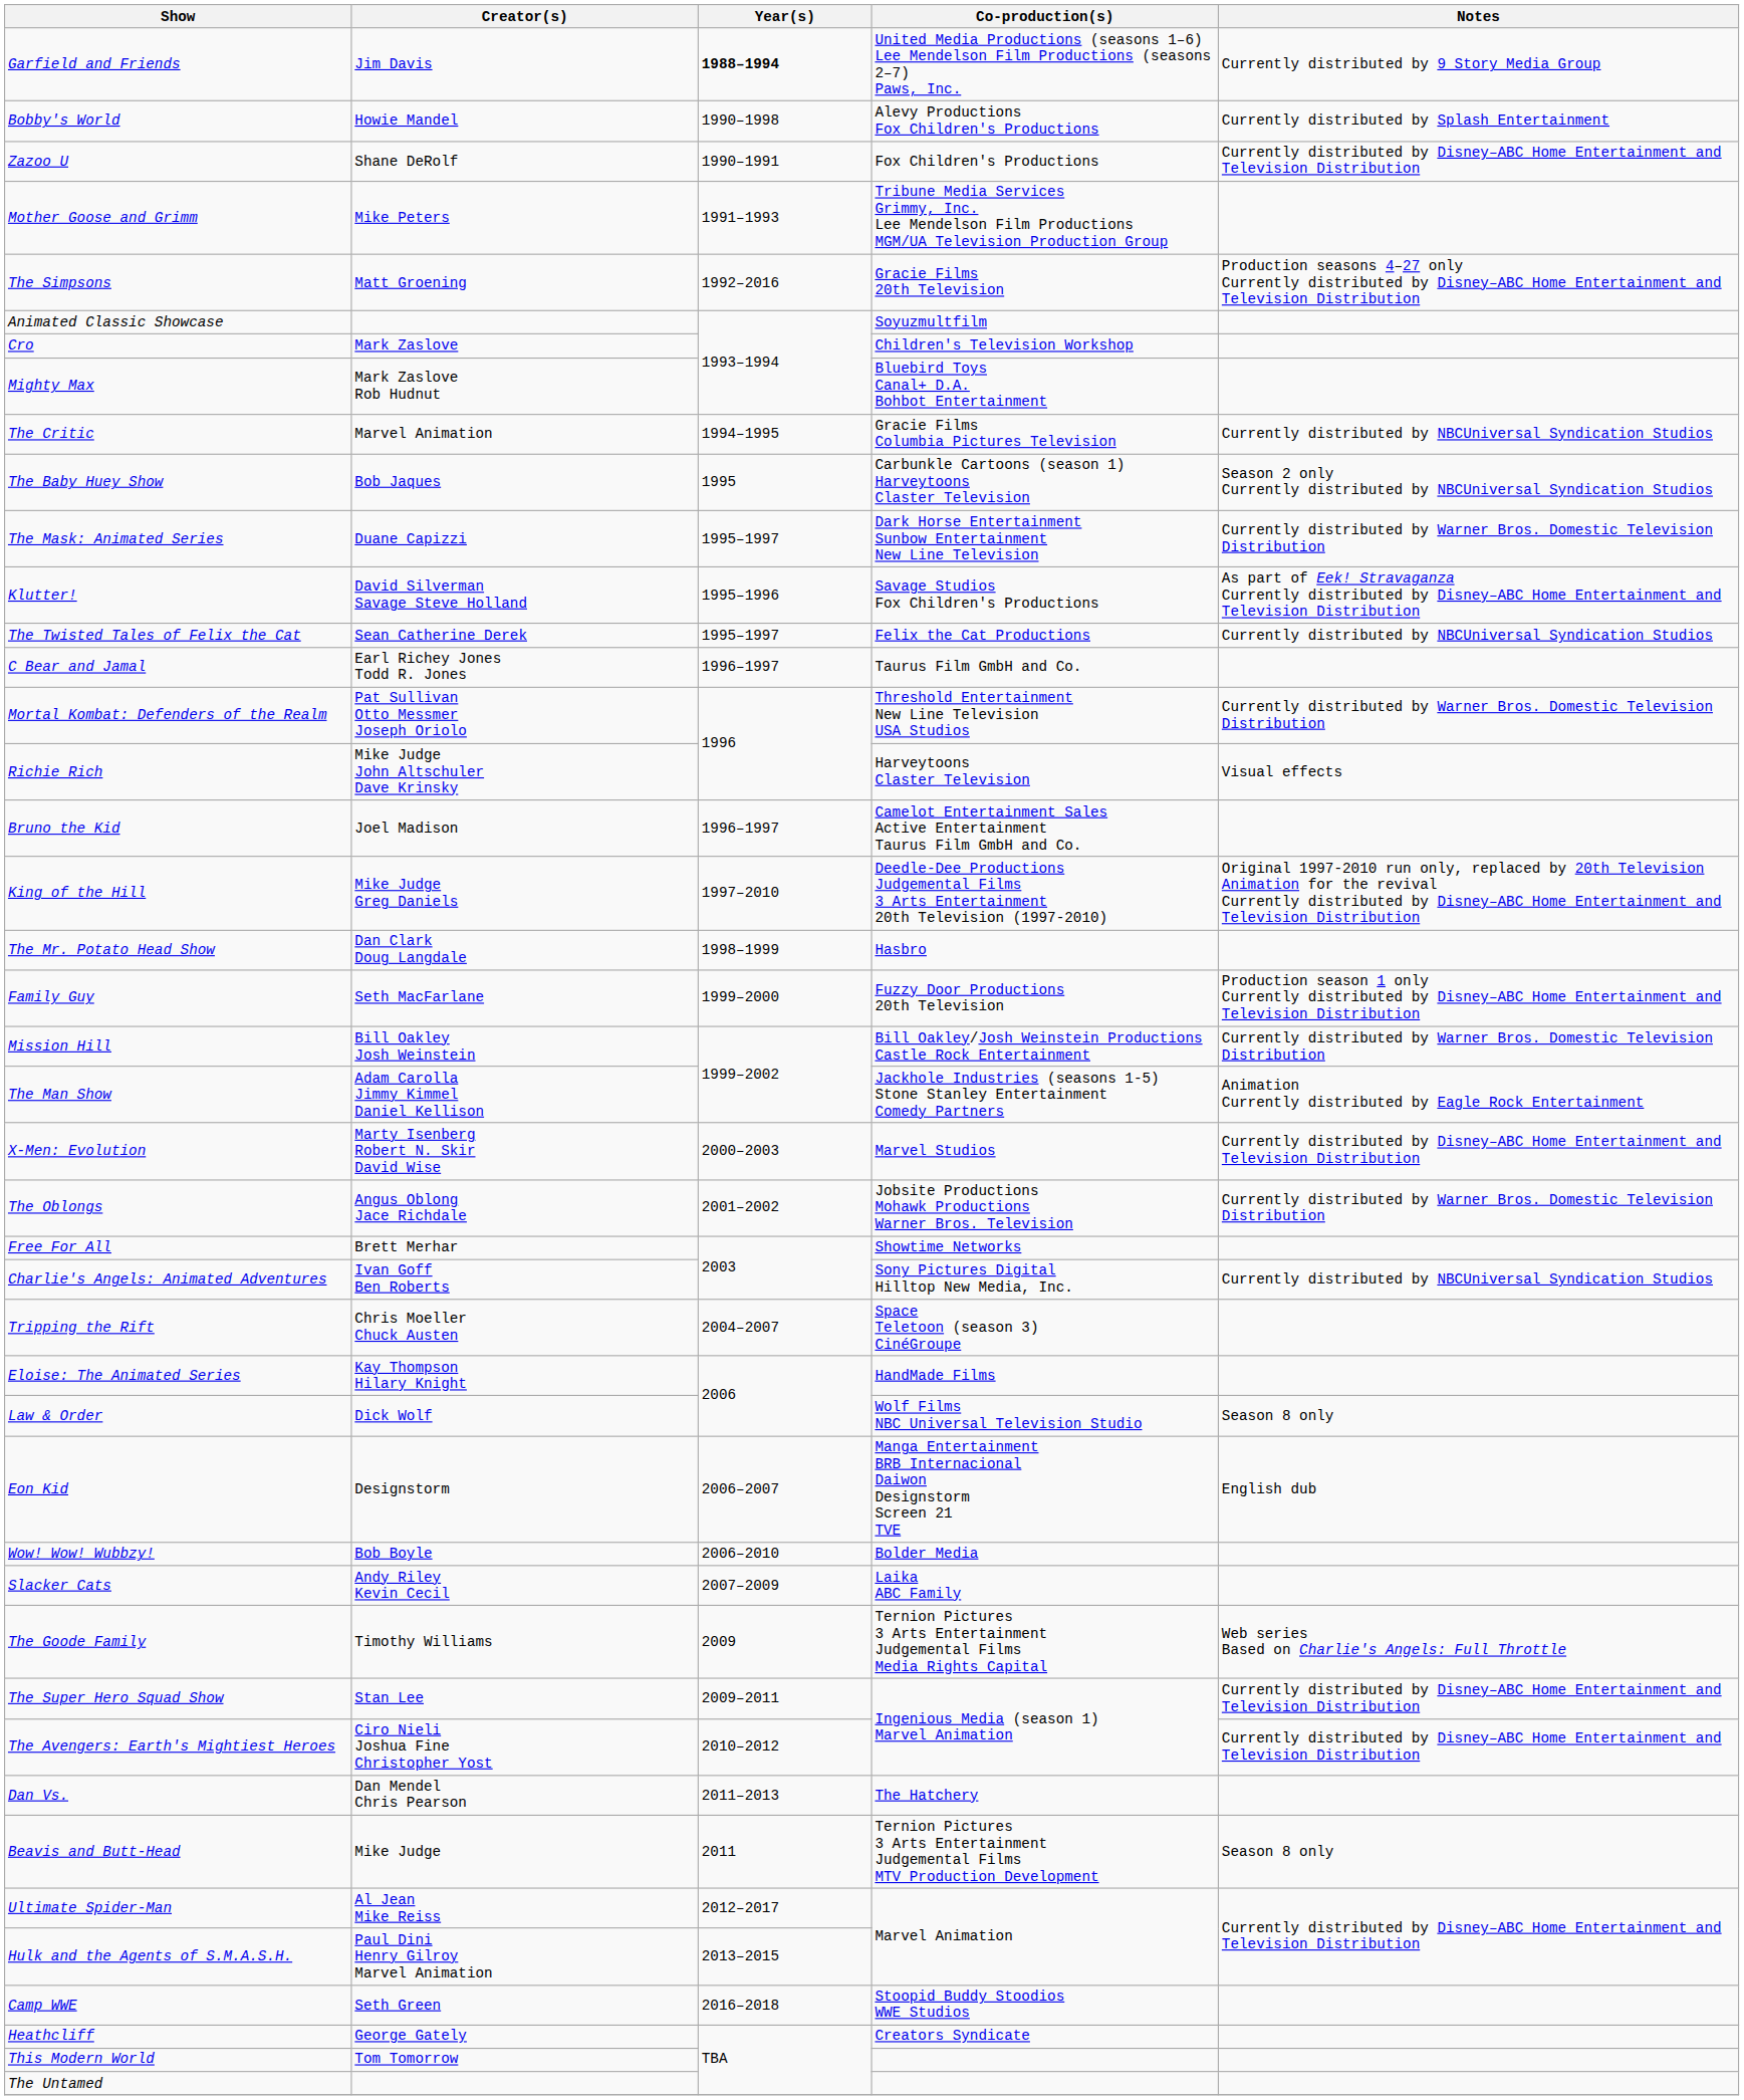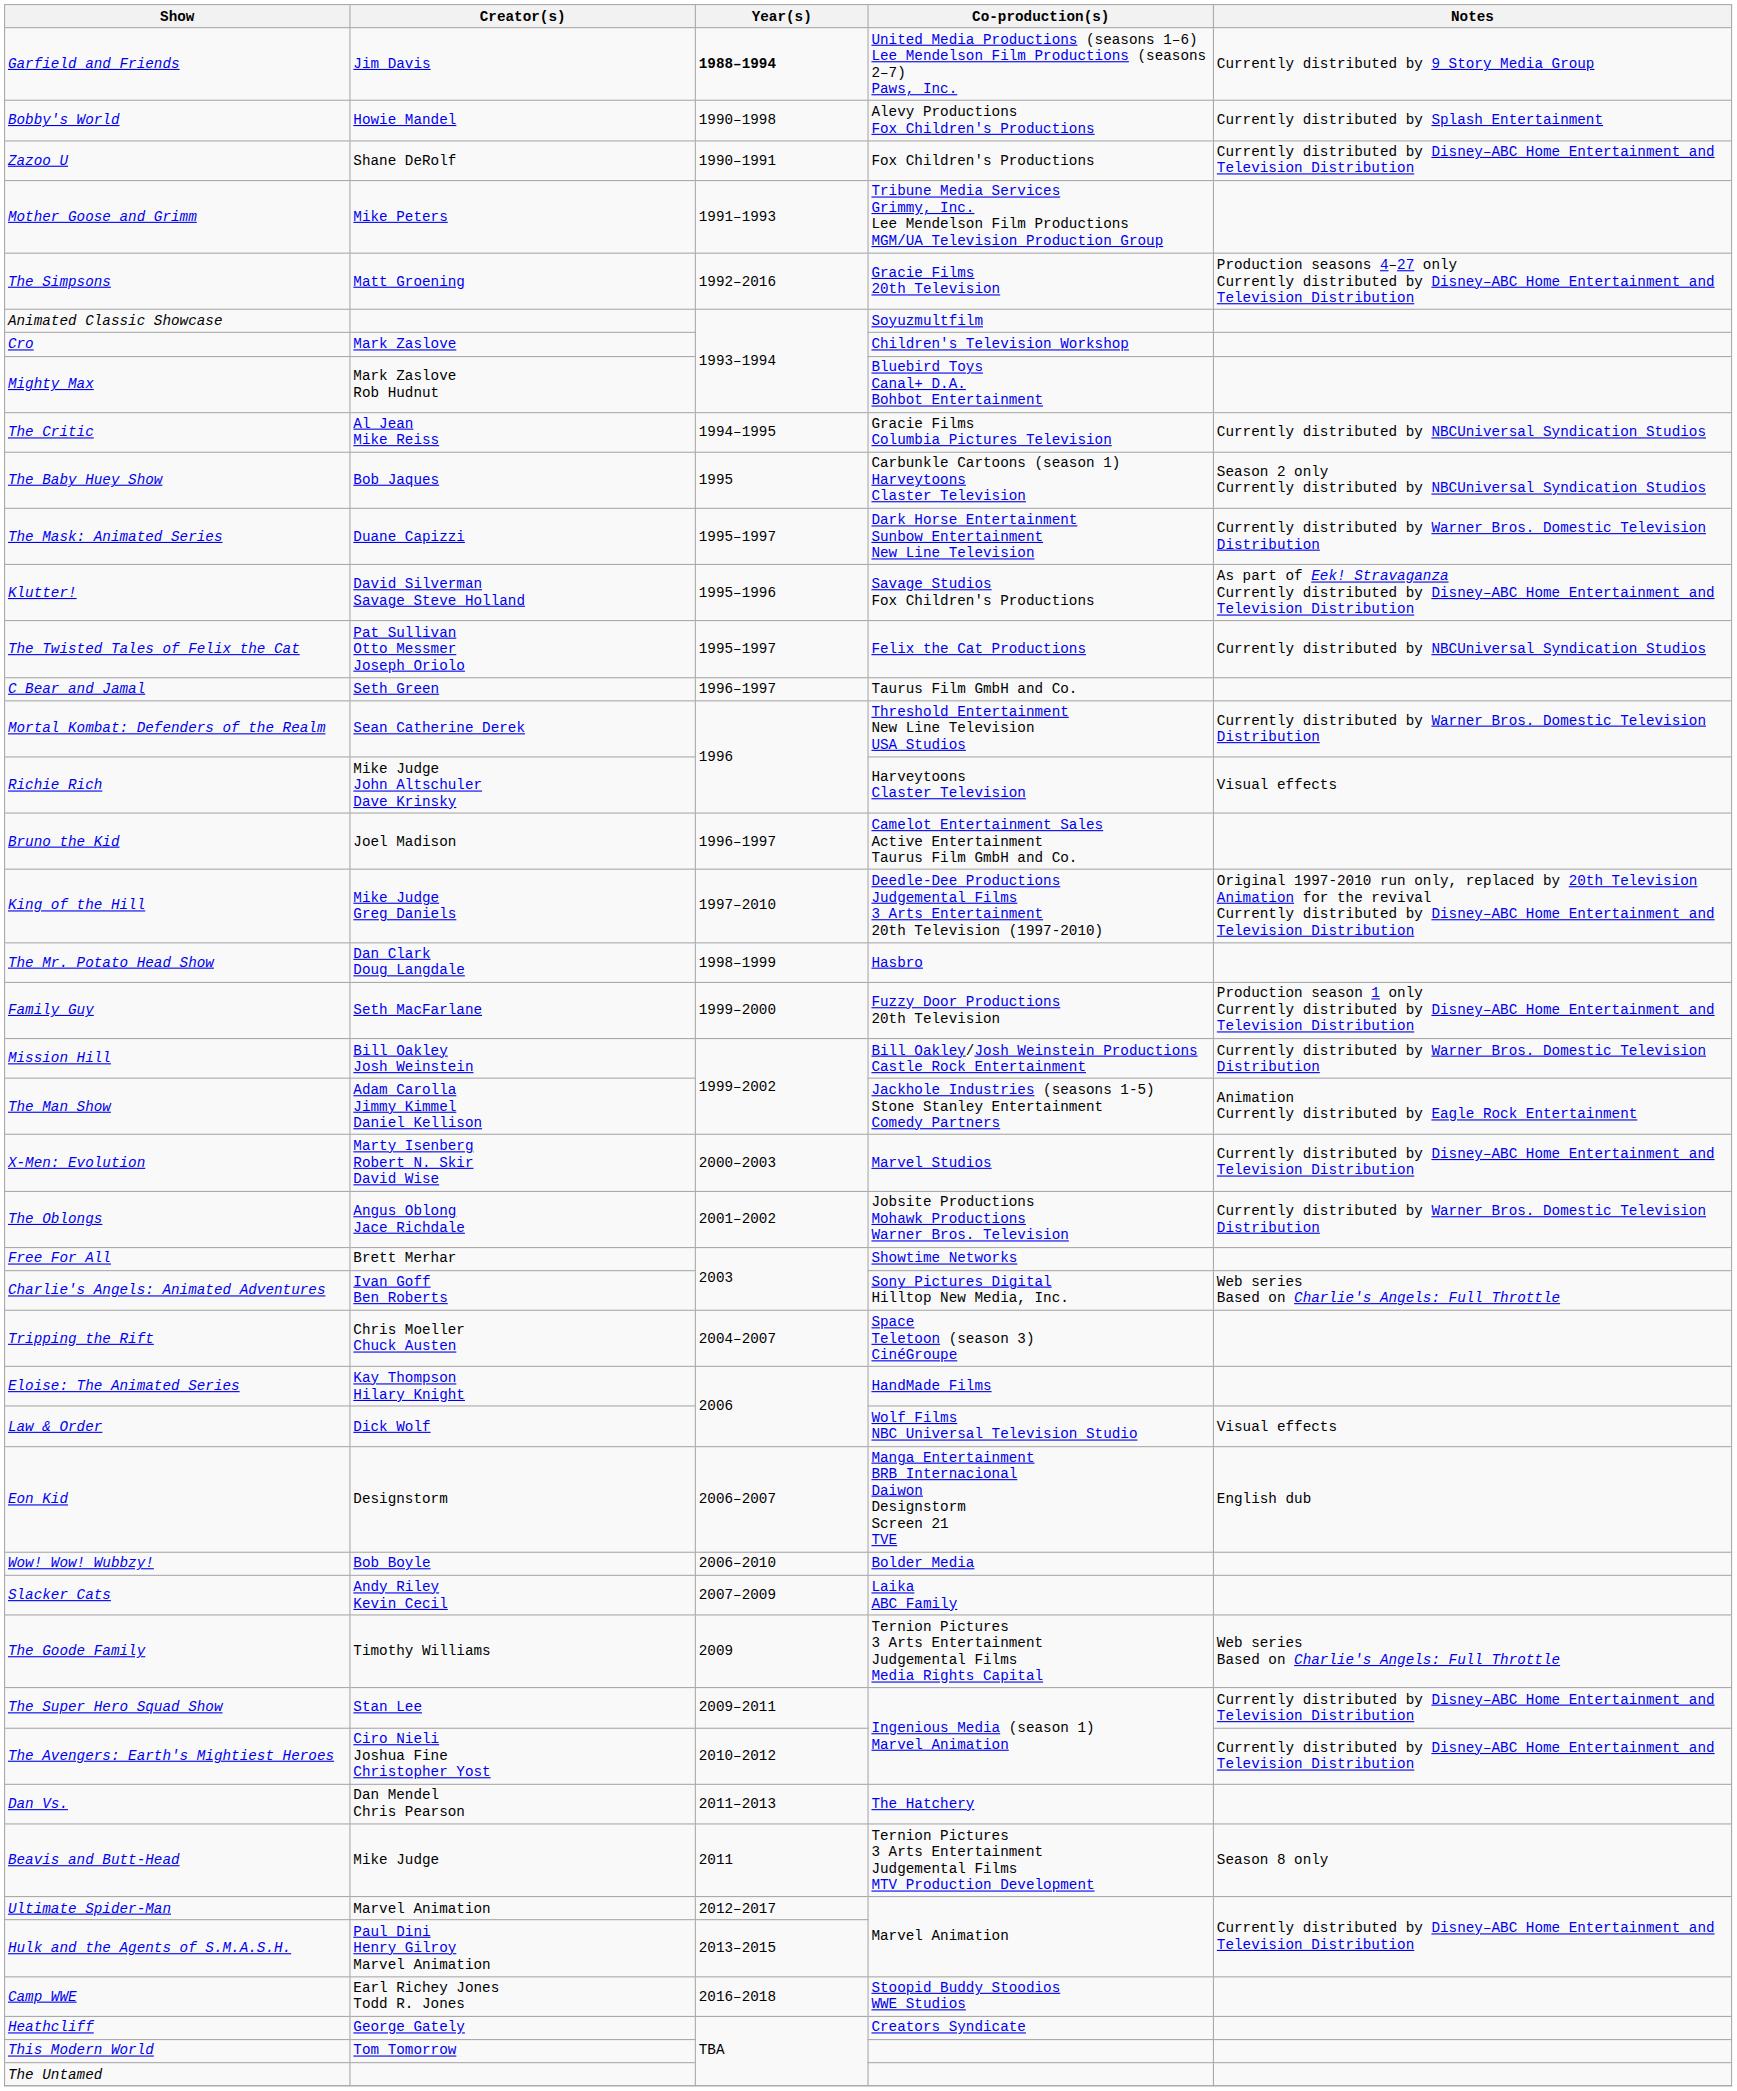The Critic | Creator(s): Marvel Animation -> Al Jean Mike Reiss
The Twisted Tales of Felix the Cat | Creator(s): Sean Catherine Derek -> Pat Sullivan Otto Messmer Joseph Oriolo
C Bear and Jamal | Creator(s): Earl Richey Jones Todd R. Jones -> Seth Green
Mortal Kombat: Defenders of the Realm | Creator(s): Pat Sullivan Otto Messmer Joseph Oriolo -> Sean Catherine Derek
Charlie's Angels: Animated Adventures | Notes: Currently distributed by NBCUniversal Syndication Studios -> Web series Based on Charlie's Angels: Full Throttle
Law & Order | Notes: Season 8 only -> Visual effects
Ultimate Spider-Man | Creator(s): Al Jean Mike Reiss -> Marvel Animation
Camp WWE | Creator(s): Seth Green -> Earl Richey Jones Todd R. Jones
